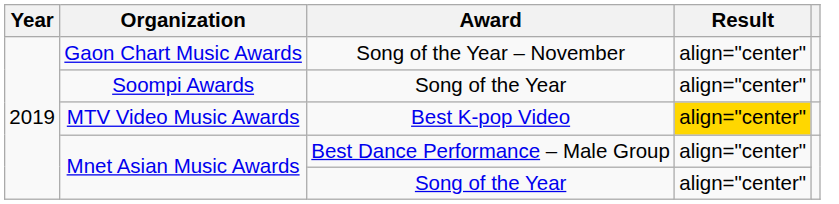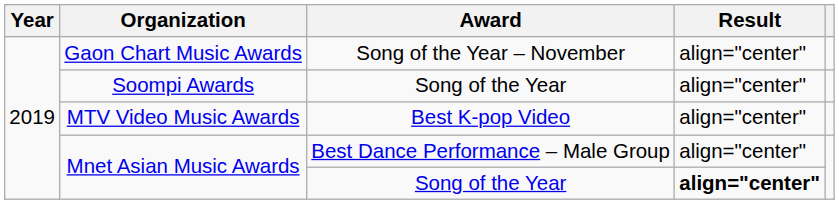MTV Video Music Awards | Result: gold background -> no background
Mnet Asian Music Awards / Song of the Year | Result: normal -> bold
